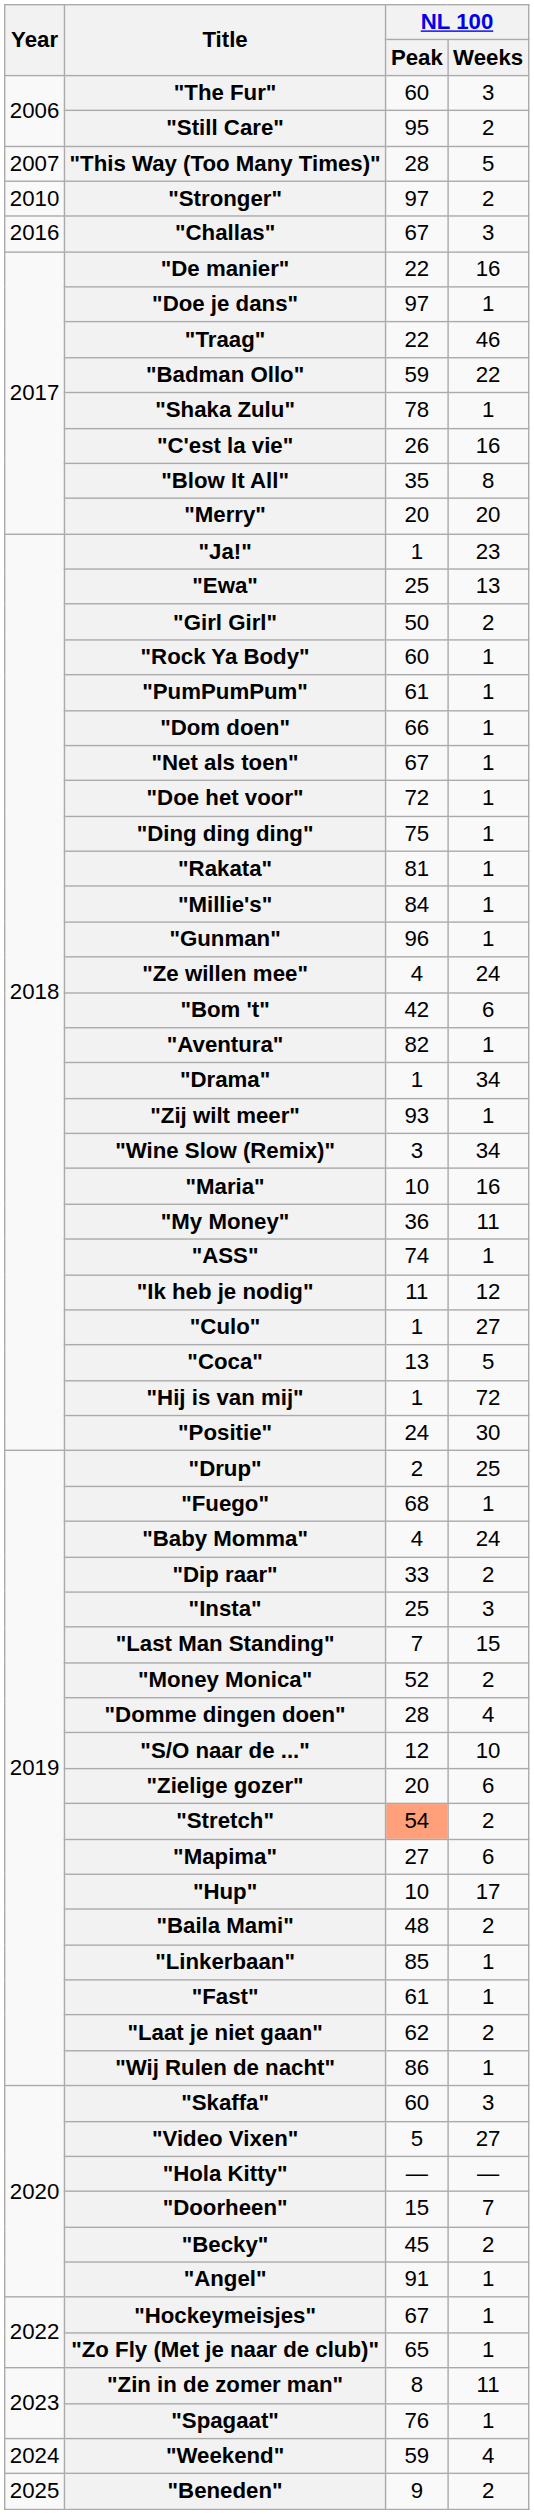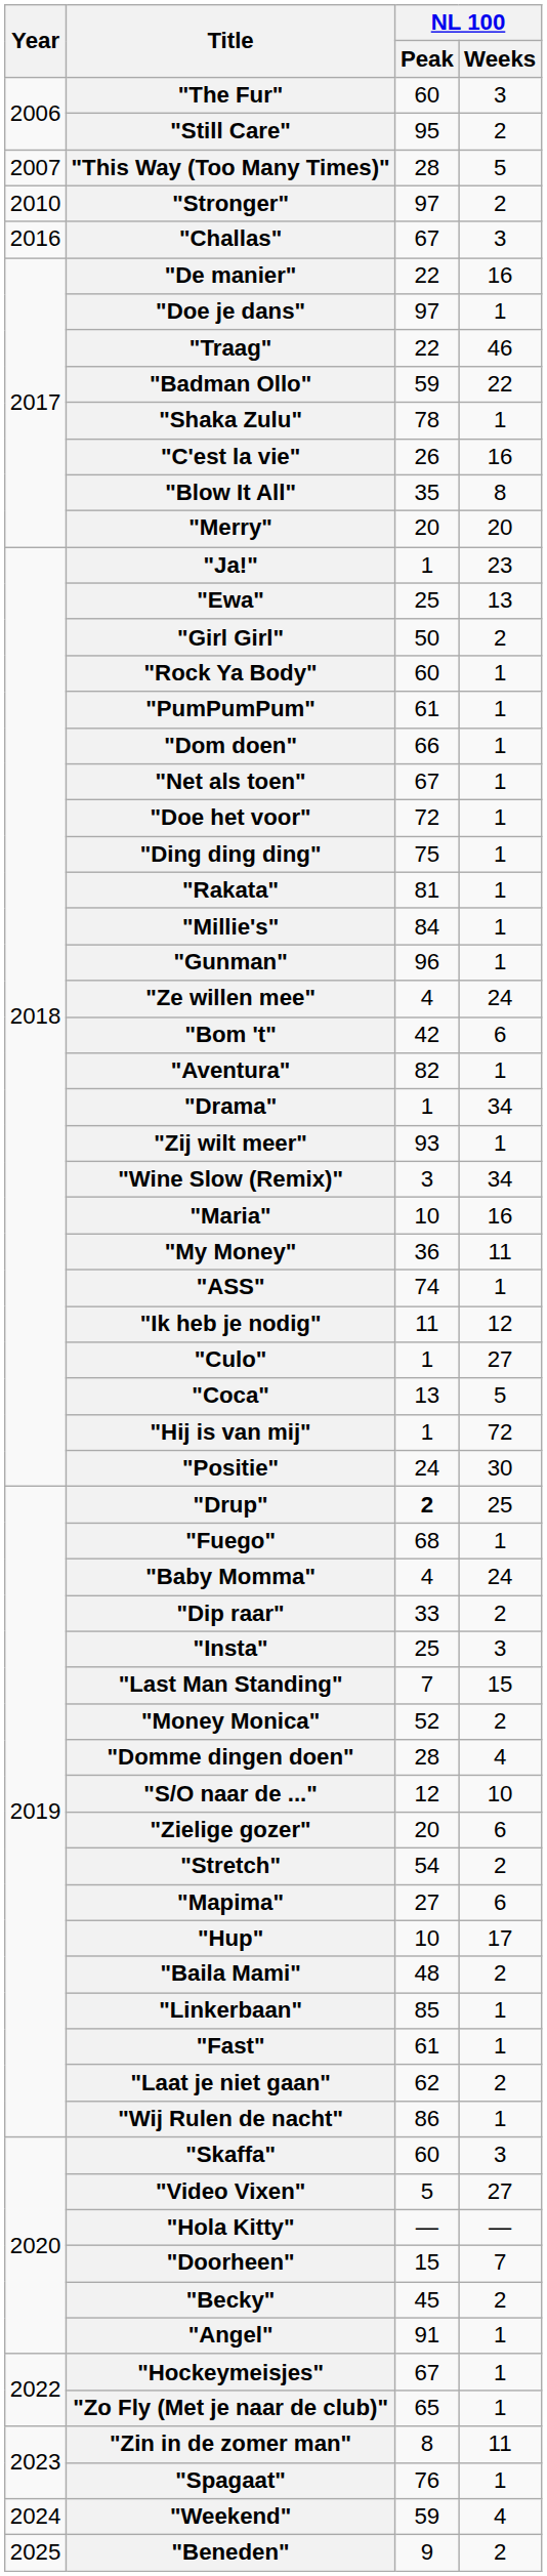"Drup" | NL 100 / Peak: normal -> bold
"Stretch" | NL 100 / Peak: lightsalmon background -> no background
